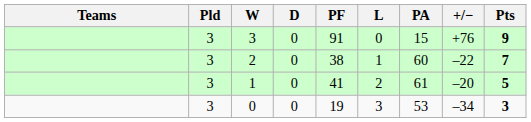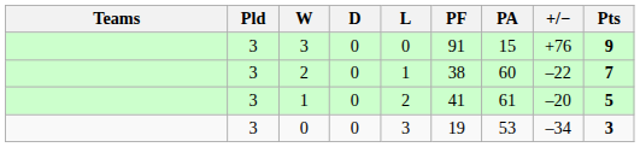columns swapped: L <-> PF
